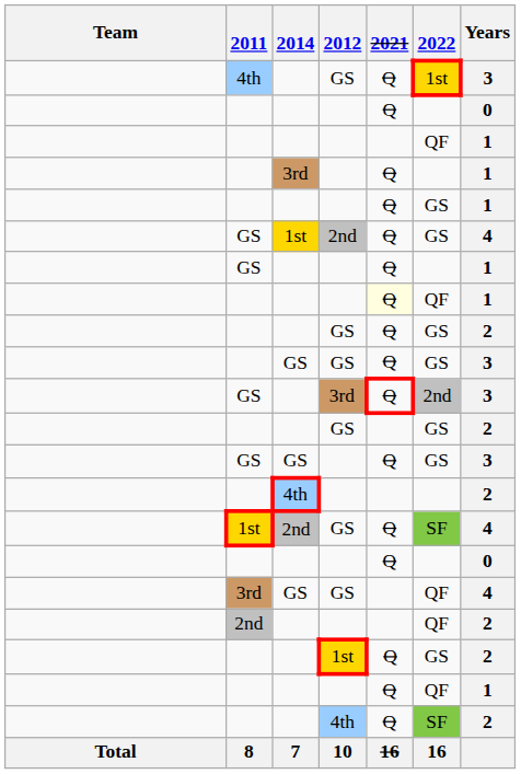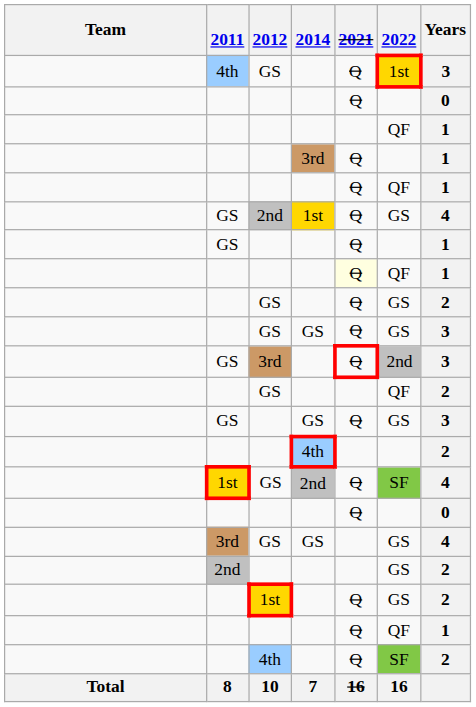columns swapped: 2012 <-> 2014
row 6 | 2022: GS -> QF
row 13 | 2022: GS -> QF
row 18 | 2022: QF -> GS
row 19 | 2022: QF -> GS
